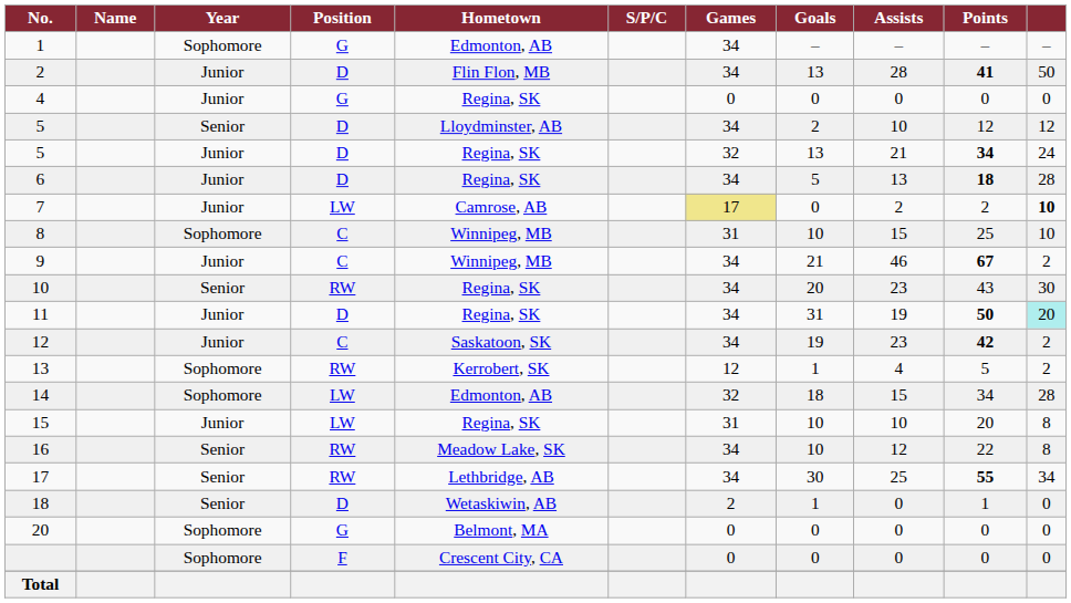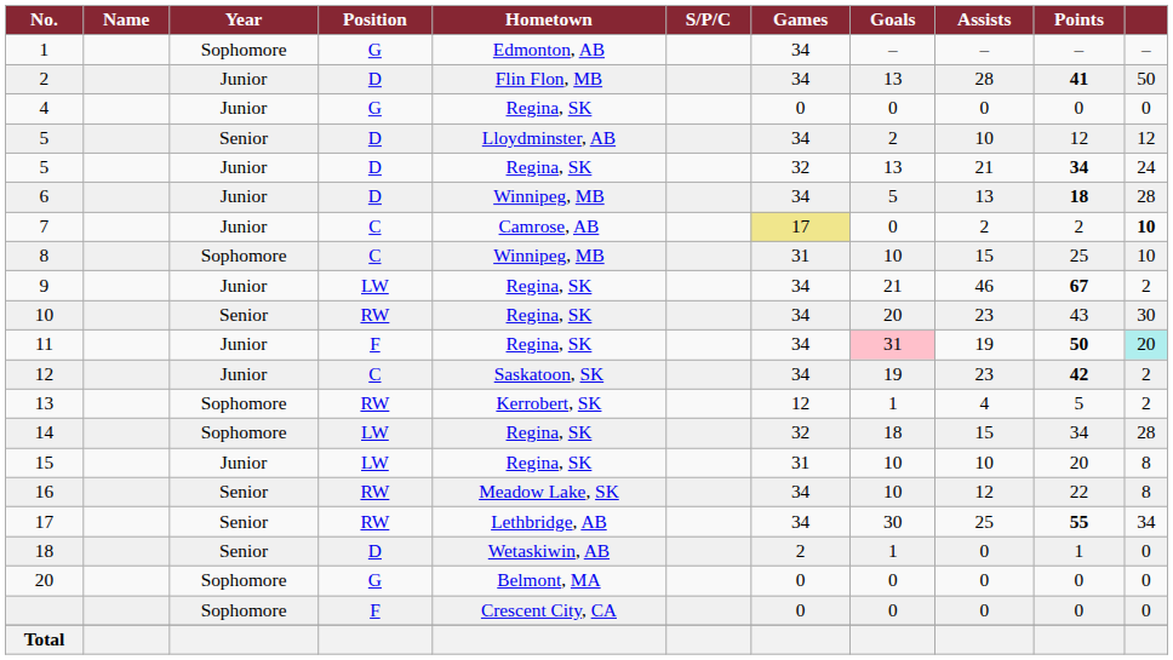6 | Hometown: Regina, SK -> Winnipeg, MB
7 | Position: LW -> C
9 | Position: C -> LW
9 | Hometown: Winnipeg, MB -> Regina, SK
11 | Position: D -> F
11 | Goals: no background -> pink background
14 | Hometown: Edmonton, AB -> Regina, SK
